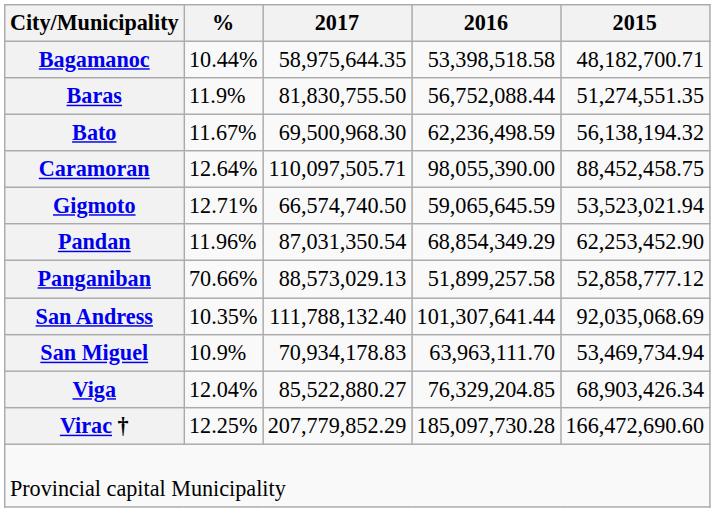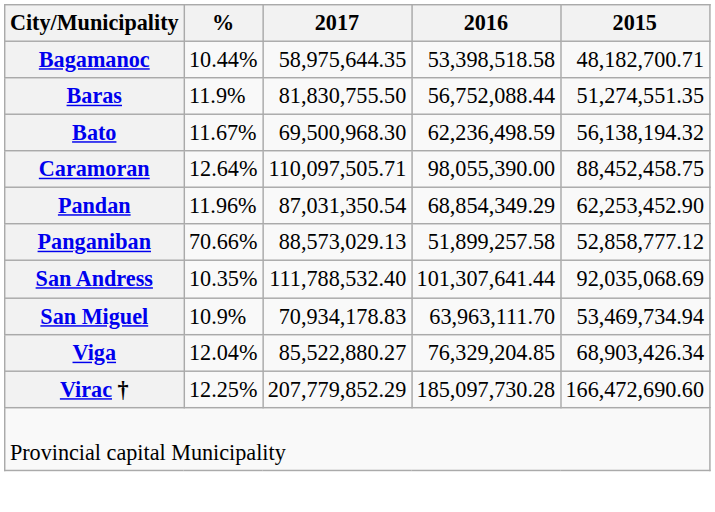- row: Gigmoto | 12.71% | 66,574,740.50 | 59,065,645.59 | 53,523,021.94
San Andress | 2017: 111,788,132.40 -> 111,788,532.40
